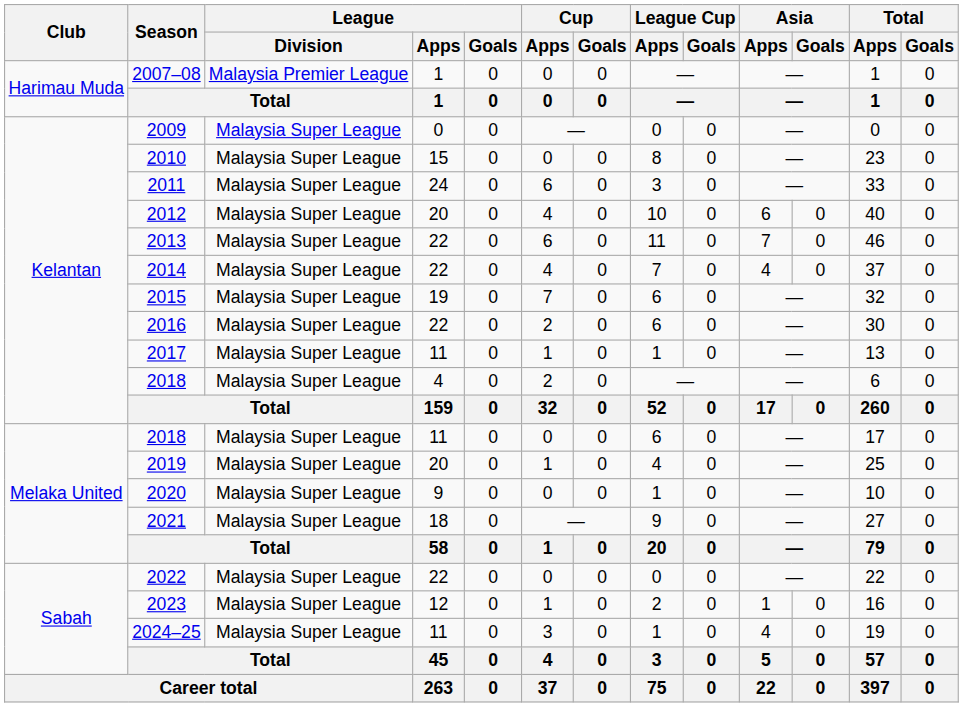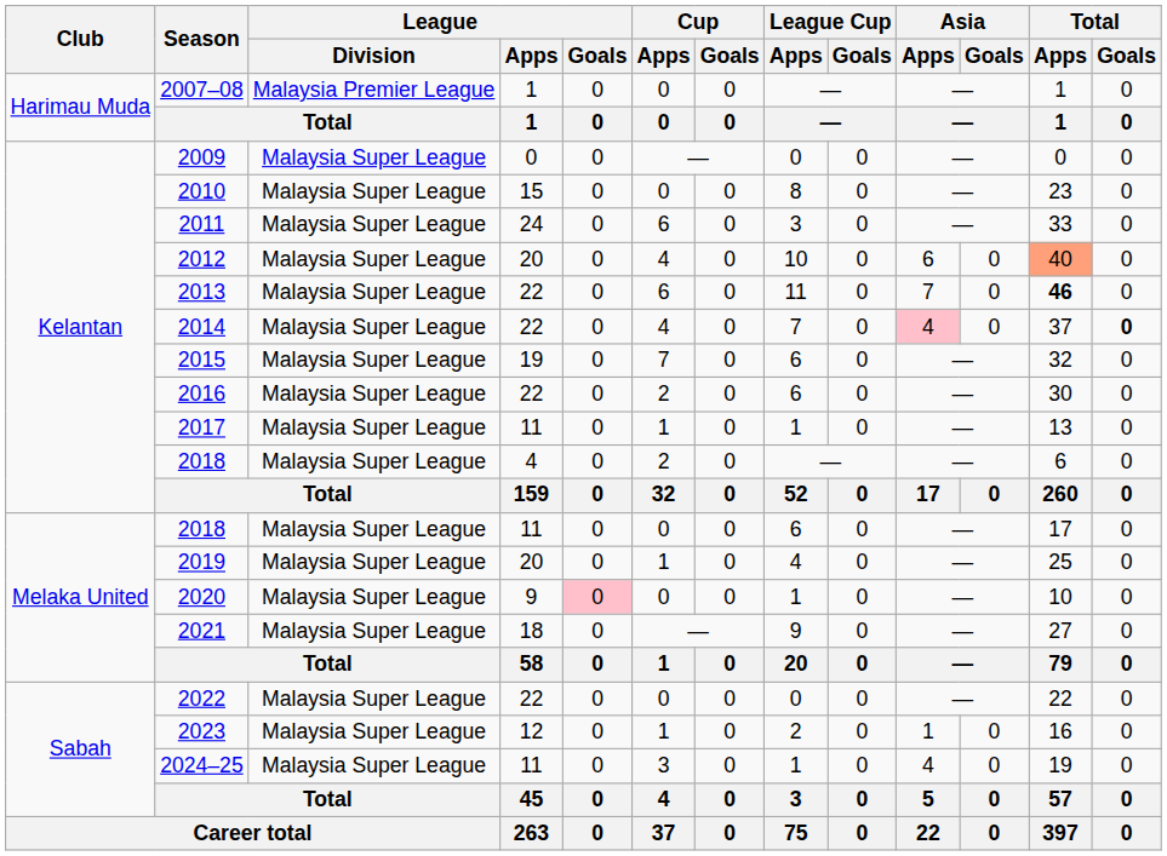2012 | Total / Apps: no background -> lightsalmon background
2013 | Total / Apps: normal -> bold
2014 | Asia / Apps: no background -> pink background
2014 | Total / Goals: normal -> bold
2020 | League / Goals: no background -> pink background
